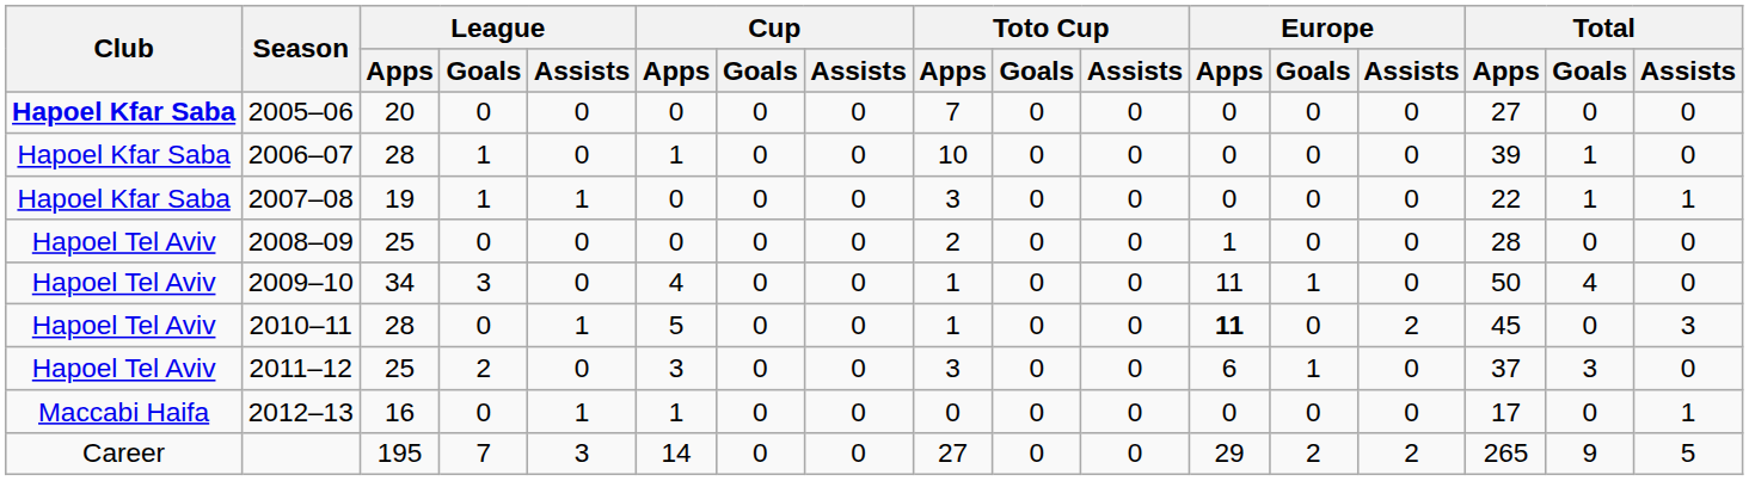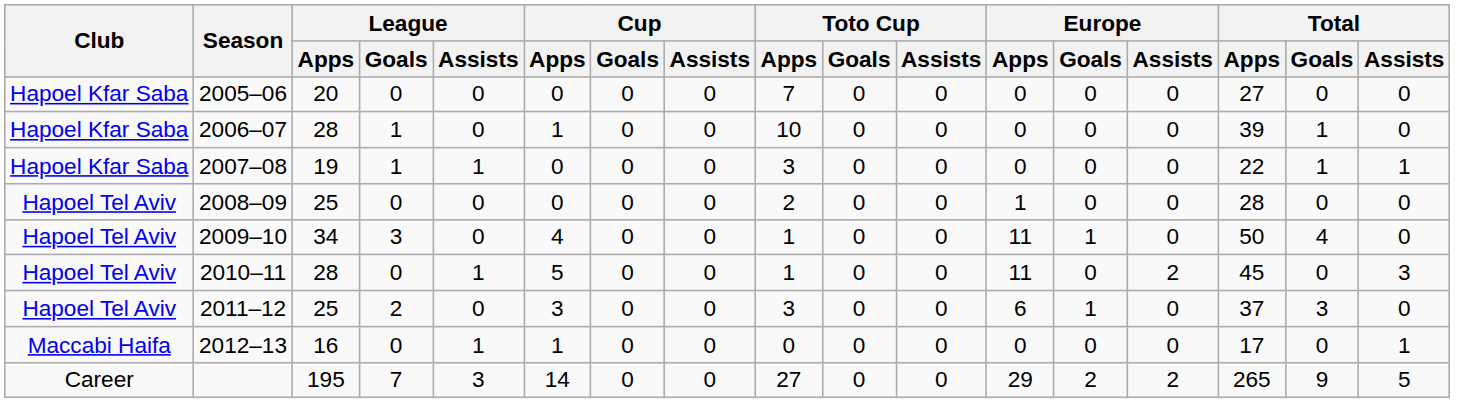2005–06 | Club: bold -> normal
2010–11 | Europe / Apps: bold -> normal
